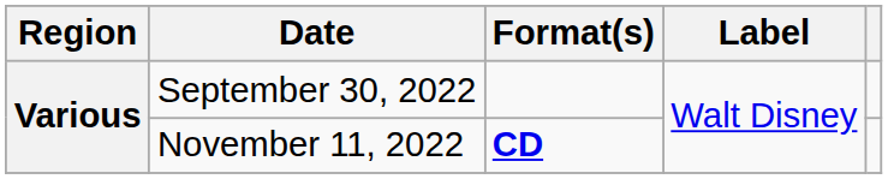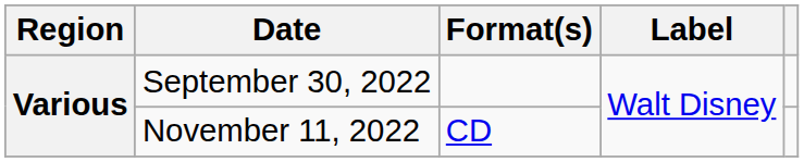November 11, 2022 | Format(s): bold -> normal
